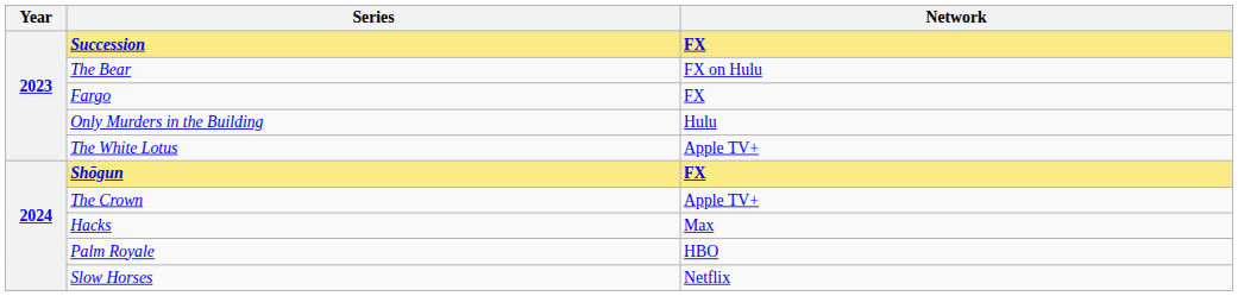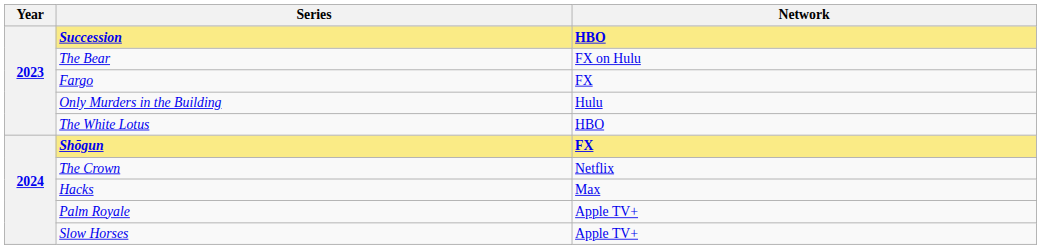Succession | Network: FX -> HBO
The White Lotus | Network: Apple TV+ -> HBO
The Crown | Network: Apple TV+ -> Netflix
Palm Royale | Network: HBO -> Apple TV+
Slow Horses | Network: Netflix -> Apple TV+
